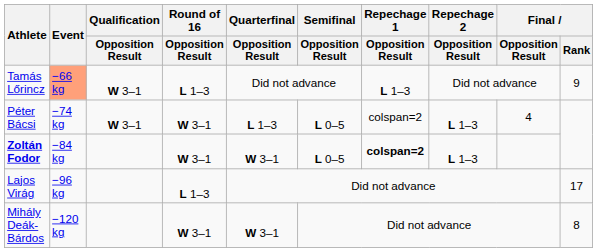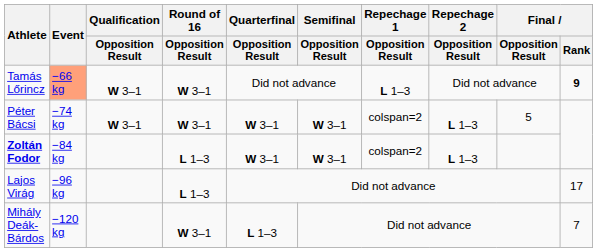Tamás Lőrincz | Round of 16 / Opposition Result: L 1–3 -> W 3–1
Tamás Lőrincz | Final / Rank: normal -> bold
Péter Bácsi | Quarterfinal / Opposition Result: L 1–3 -> W 3–1
Péter Bácsi | Semifinal / Opposition Result: L 0–5 -> W 3–1
Péter Bácsi | Final / Opposition Result: 4 -> 5
Zoltán Fodor | Round of 16 / Opposition Result: W 3–1 -> L 1–3
Zoltán Fodor | Semifinal / Opposition Result: L 0–5 -> W 3–1
Zoltán Fodor | Repechage 1 / Opposition Result: bold -> normal
Mihály Deák-Bárdos | Quarterfinal / Opposition Result: W 3–1 -> L 1–3
Mihály Deák-Bárdos | Final / Rank: 8 -> 7
